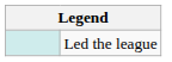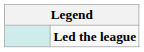Led the league | column 2: normal -> bold
